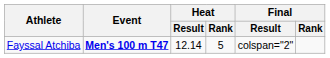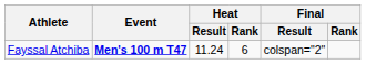Fayssal Atchiba | Heat / Result: 12.14 -> 11.24
Fayssal Atchiba | Heat / Rank: 5 -> 6
